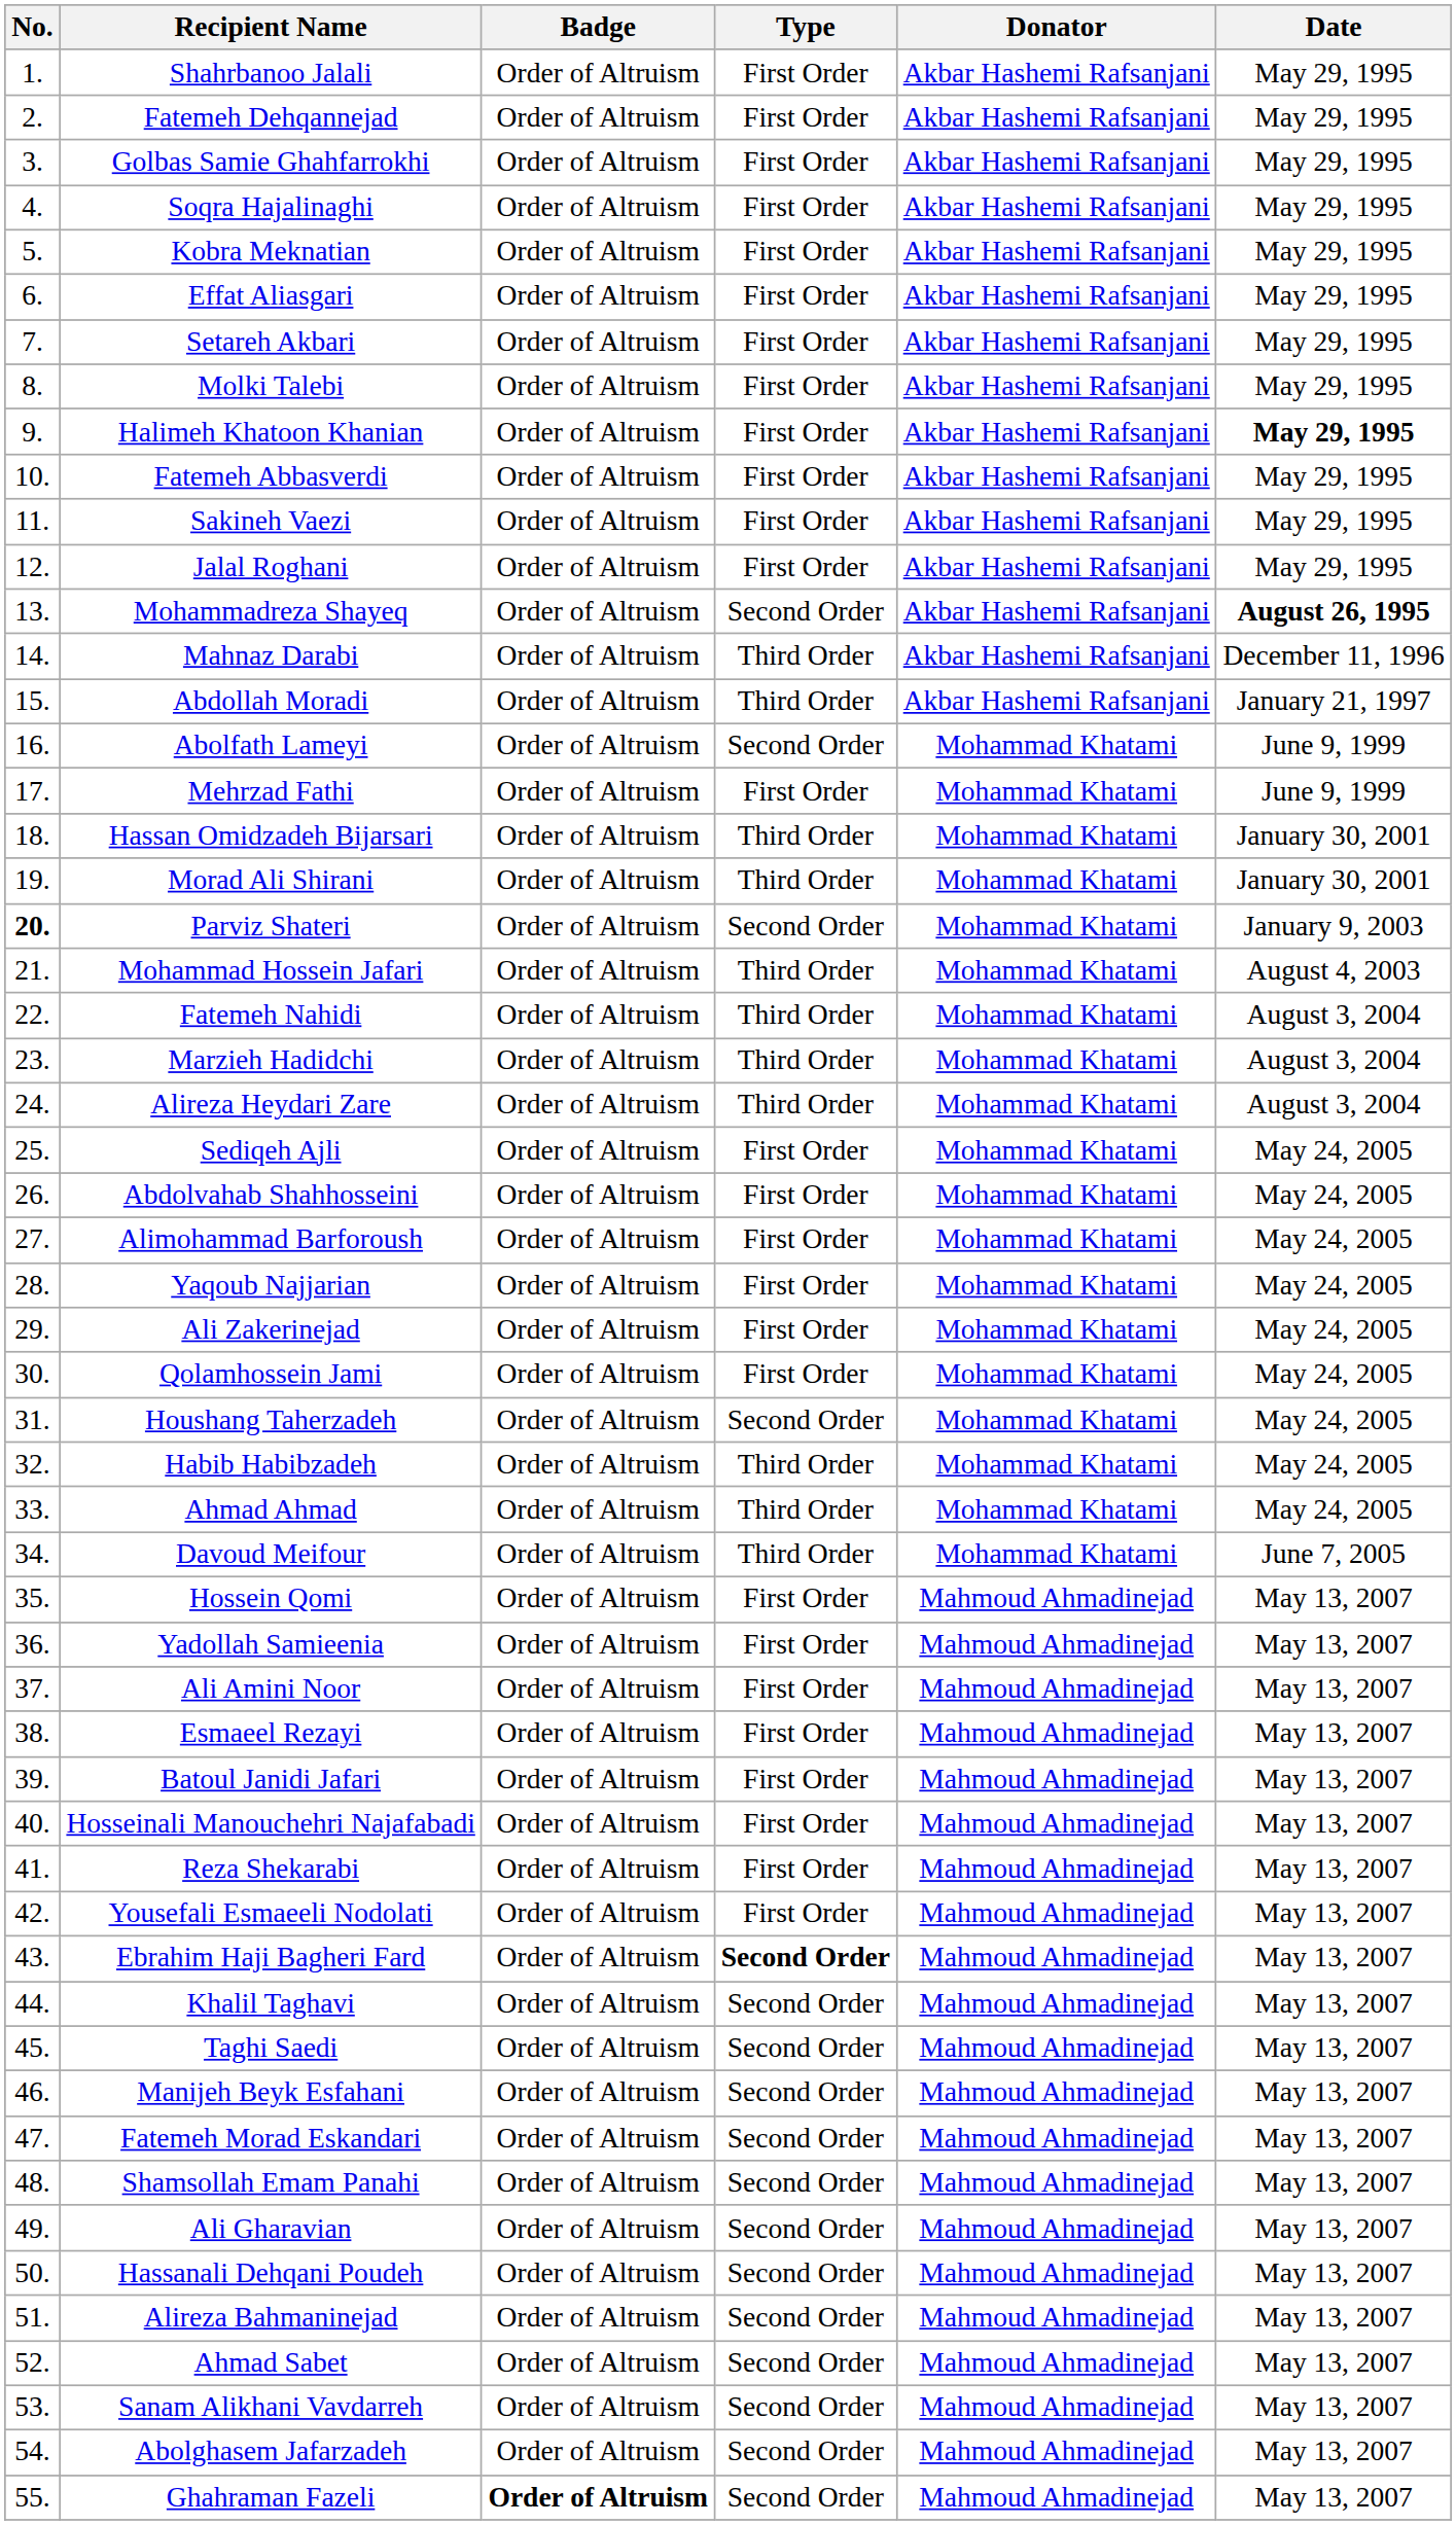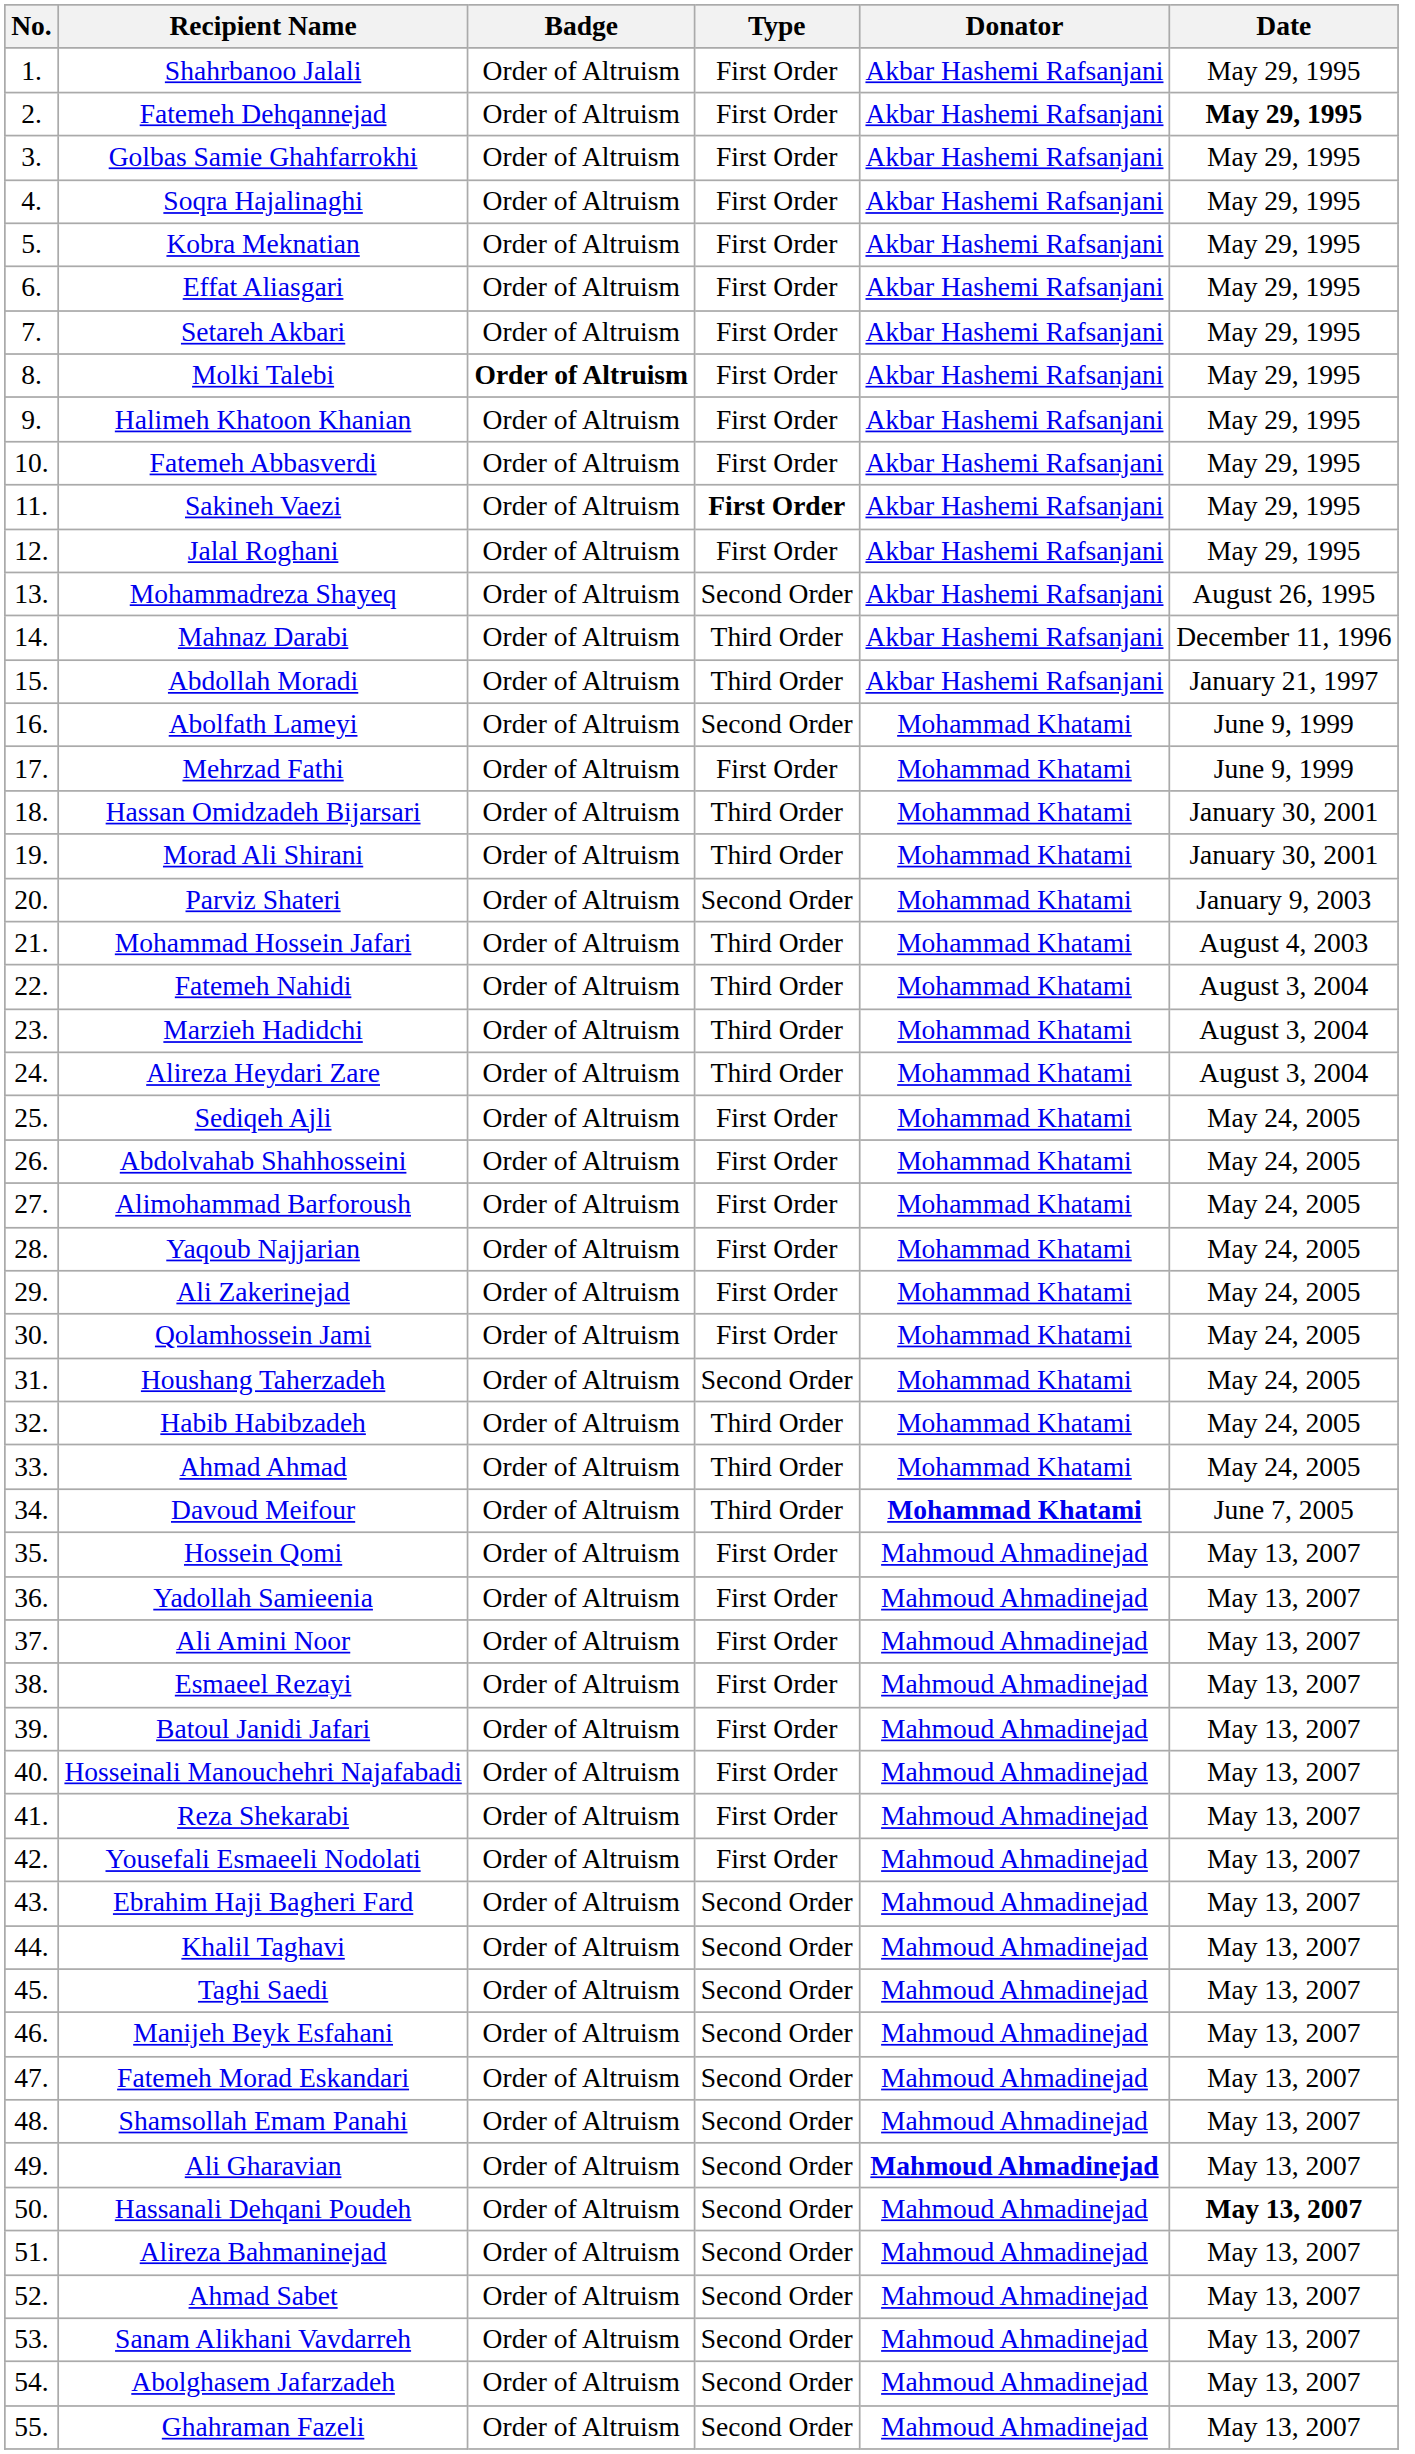Fatemeh Dehqannejad | Date: normal -> bold
Molki Talebi | Badge: normal -> bold
Halimeh Khatoon Khanian | Date: bold -> normal
Sakineh Vaezi | Type: normal -> bold
Mohammadreza Shayeq | Date: bold -> normal
Parviz Shateri | No.: bold -> normal
Davoud Meifour | Donator: normal -> bold
Ebrahim Haji Bagheri Fard | Type: bold -> normal
Ali Gharavian | Donator: normal -> bold
Hassanali Dehqani Poudeh | Date: normal -> bold
Ghahraman Fazeli | Badge: bold -> normal
